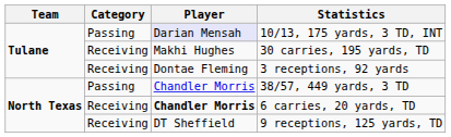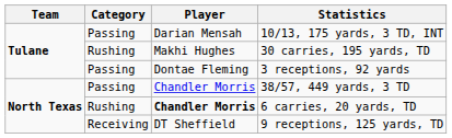10/13, 175 yards, 3 TD, INT | Player: lavender background -> no background
30 carries, 195 yards, TD | Category: Receiving -> Rushing
3 receptions, 92 yards | Category: Receiving -> Passing
6 carries, 20 yards, TD | Category: Receiving -> Rushing
